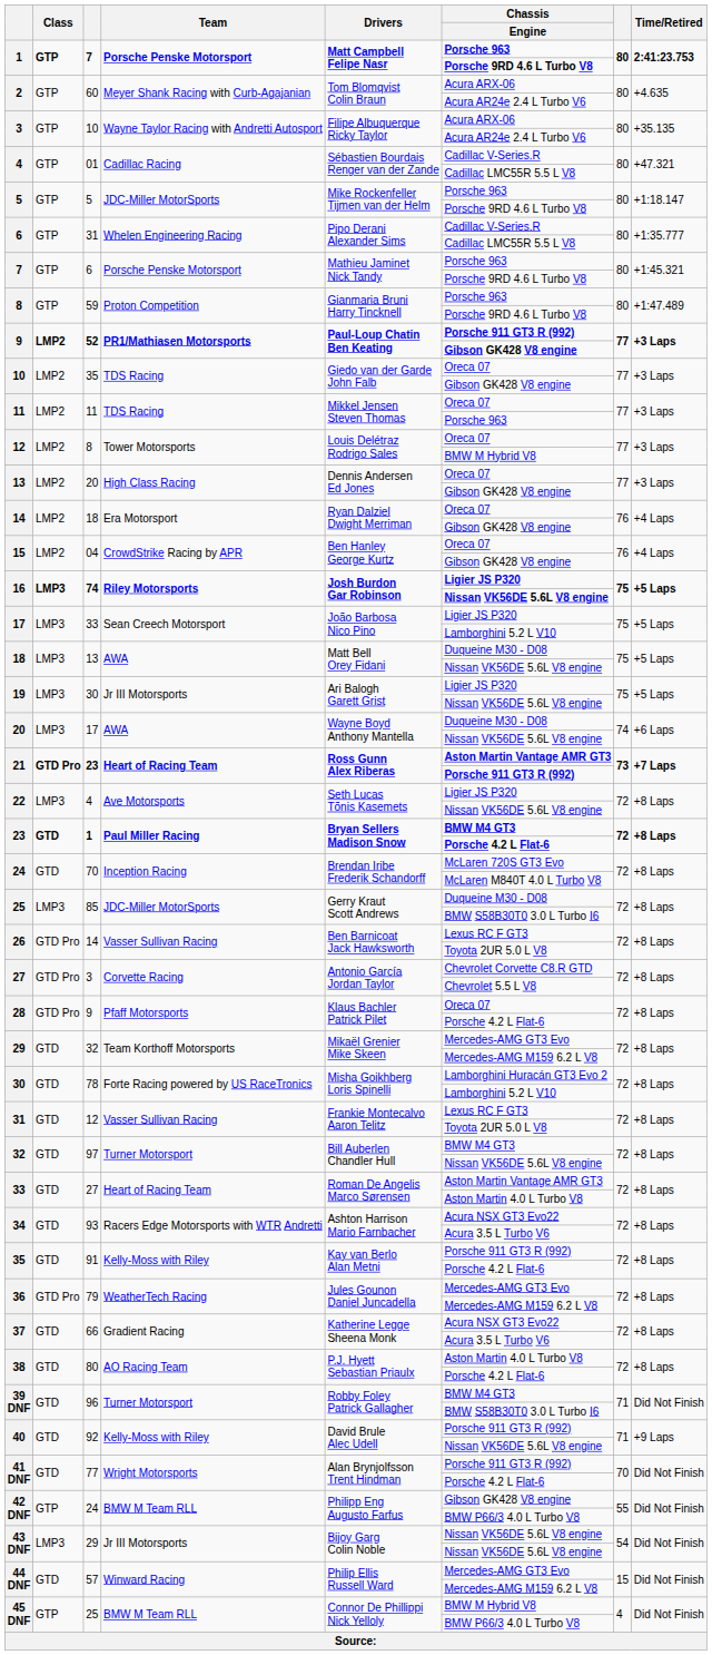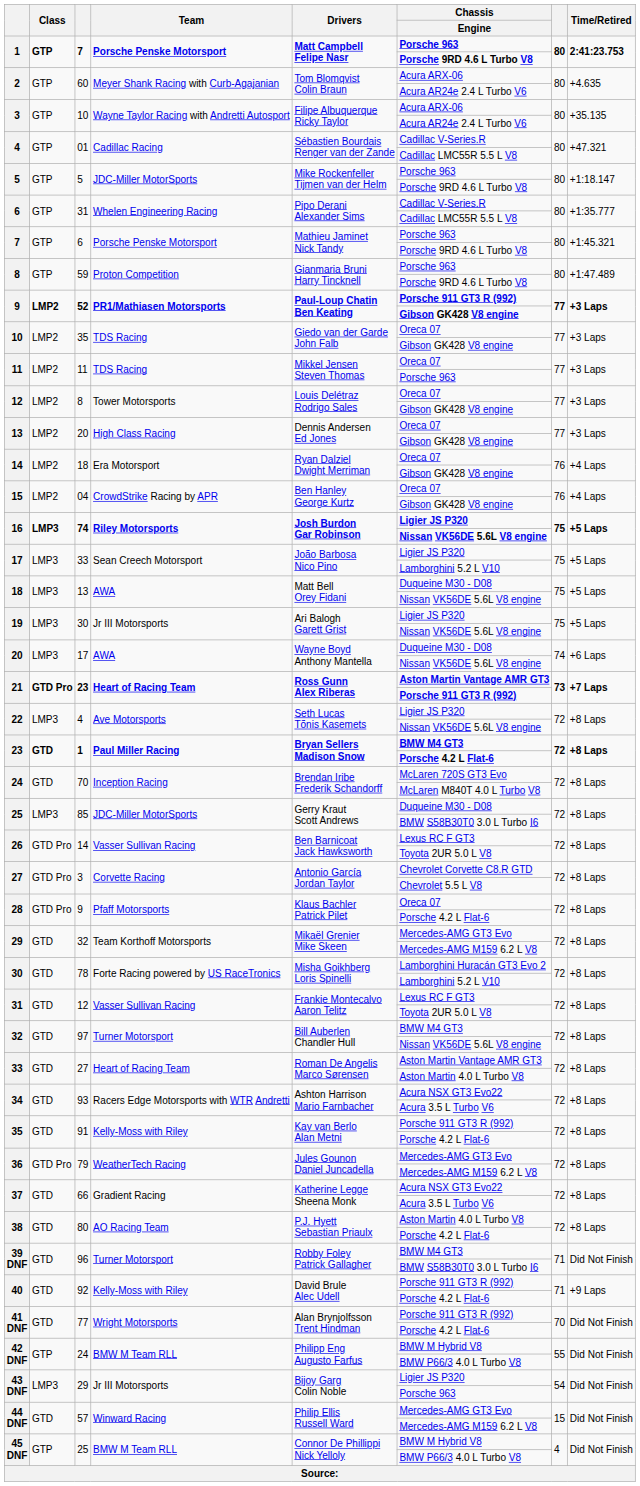row 26 | Chassis / Engine: BMW M Hybrid V8 -> Gibson GK428 V8 engine
row 82 | Chassis / Engine: Nissan VK56DE 5.6L V8 engine -> Porsche 4.2 L Flat-6
row 85 | Chassis / Engine: Gibson GK428 V8 engine -> BMW M Hybrid V8
row 87 | Chassis / Engine: Nissan VK56DE 5.6L V8 engine -> Ligier JS P320
row 88 | Chassis / Engine: Nissan VK56DE 5.6L V8 engine -> Porsche 963
